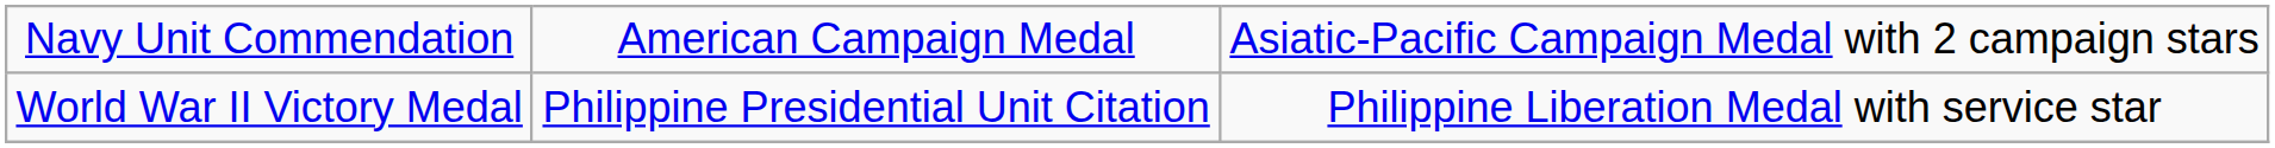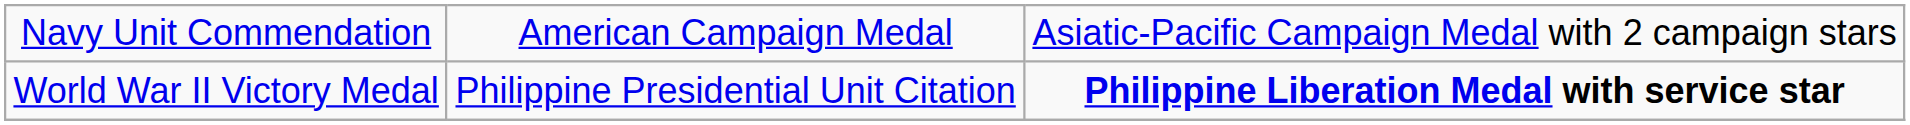World War II Victory Medal | column 3: normal -> bold
